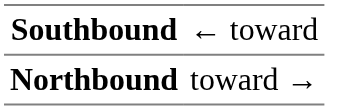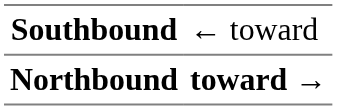Northbound | column 2: normal -> bold
